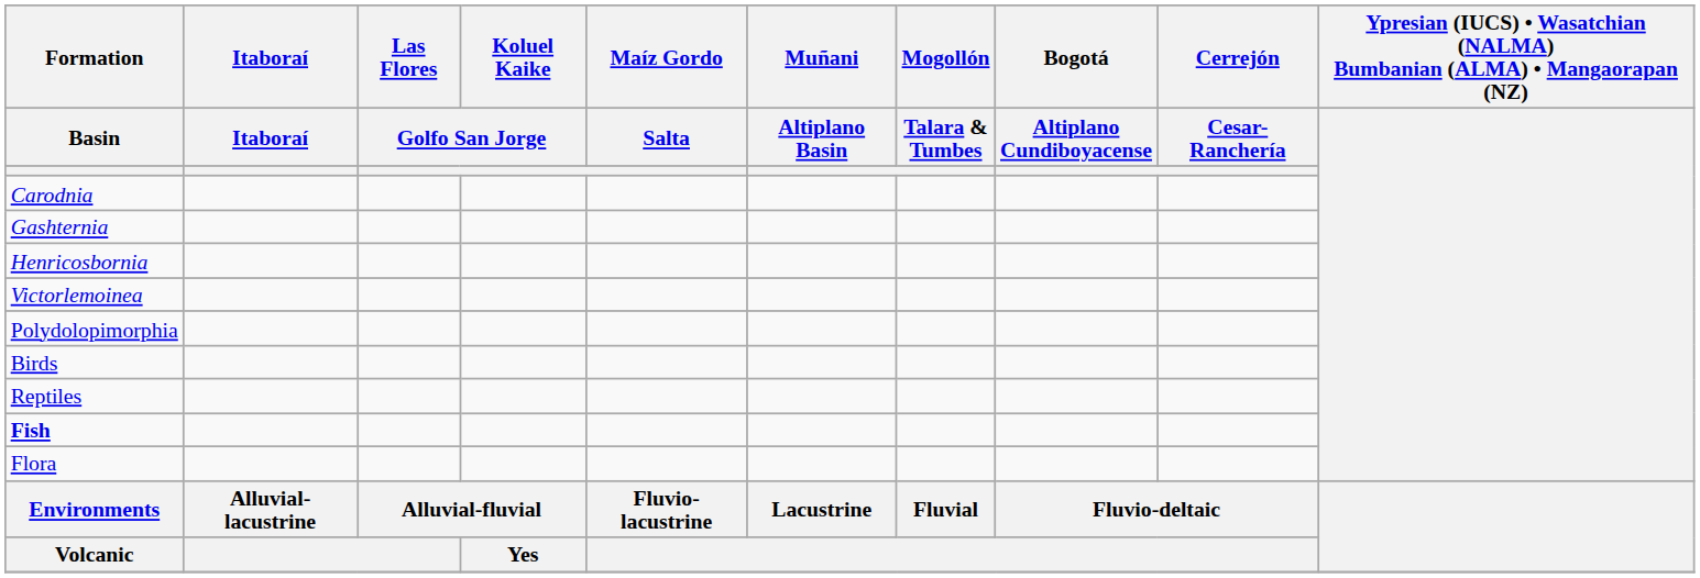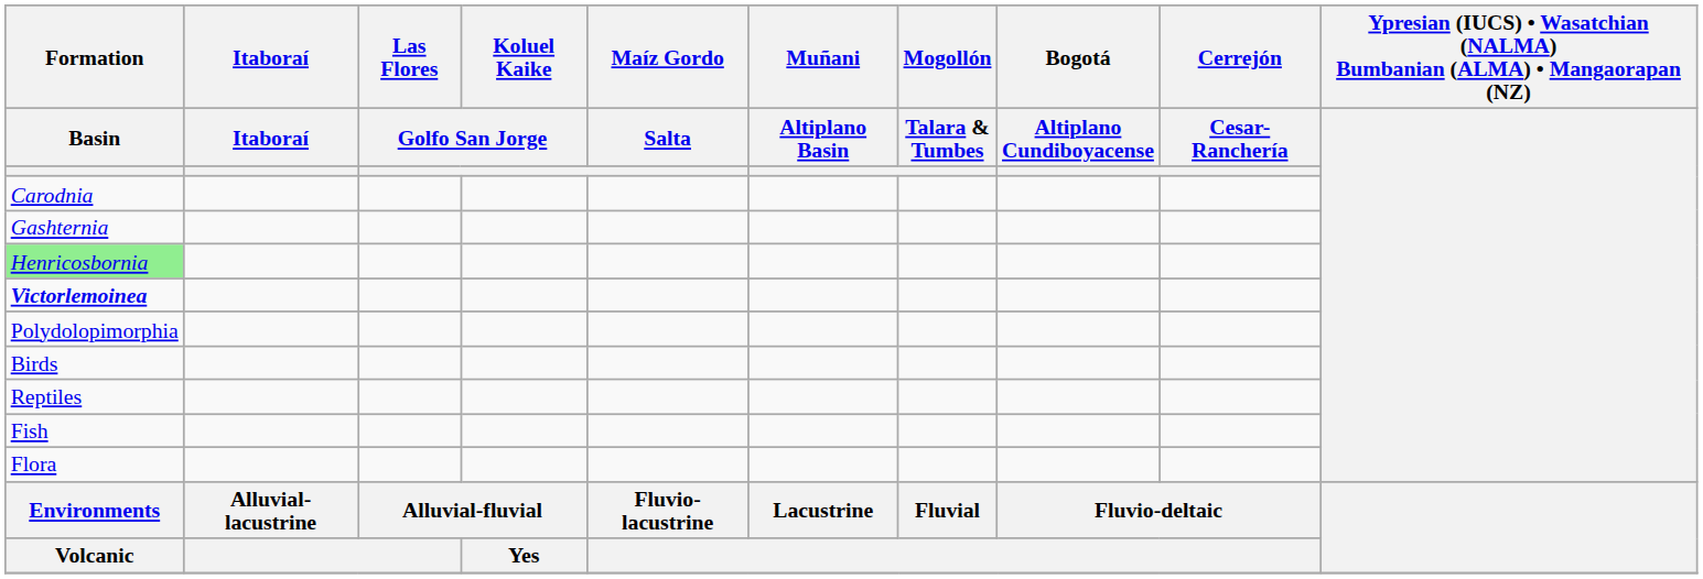Henricosbornia | Formation / Basin: no background -> lightgreen background
Victorlemoinea | Formation / Basin: normal -> bold
Fish | Formation / Basin: bold -> normal
